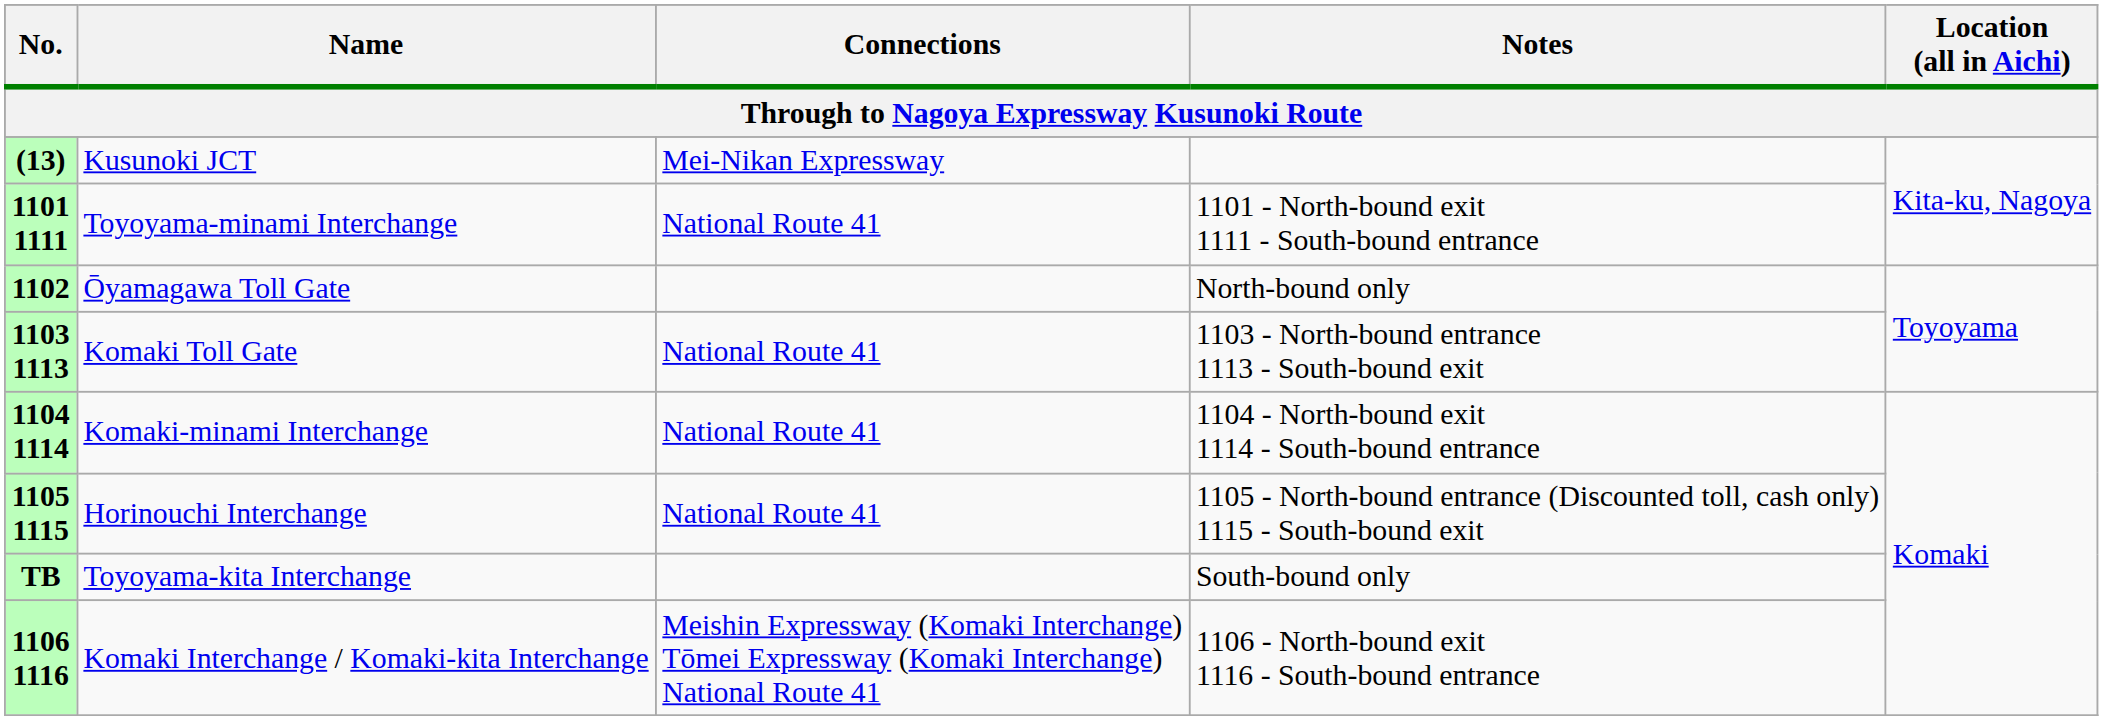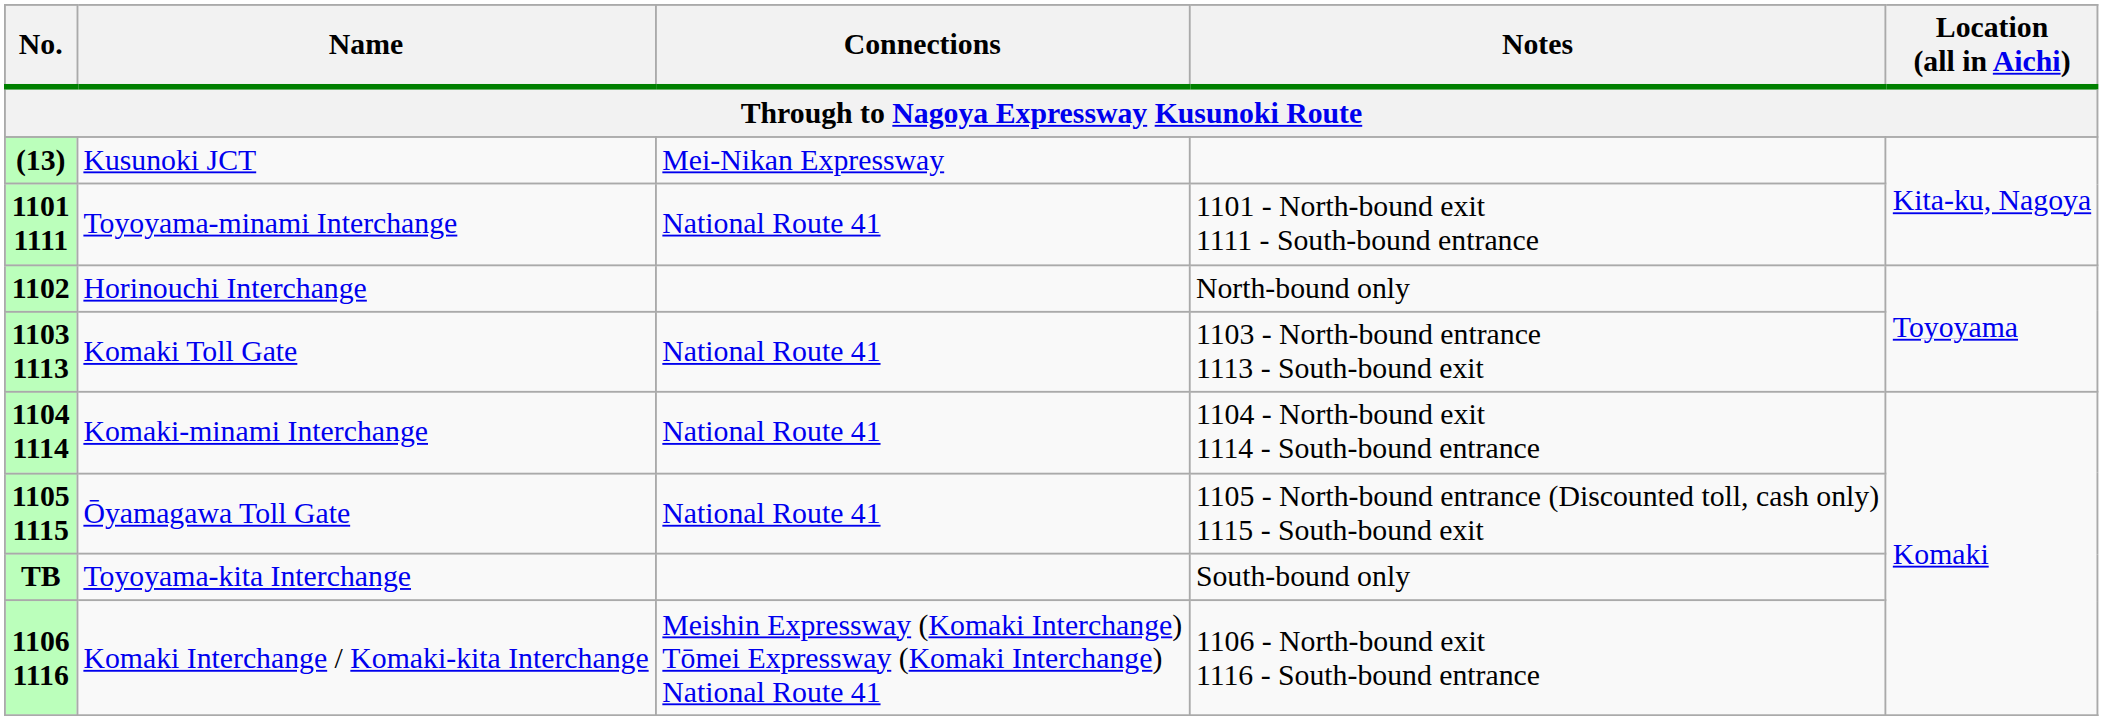1102 | Name: Ōyamagawa Toll Gate -> Horinouchi Interchange
1105 1115 | Name: Horinouchi Interchange -> Ōyamagawa Toll Gate
